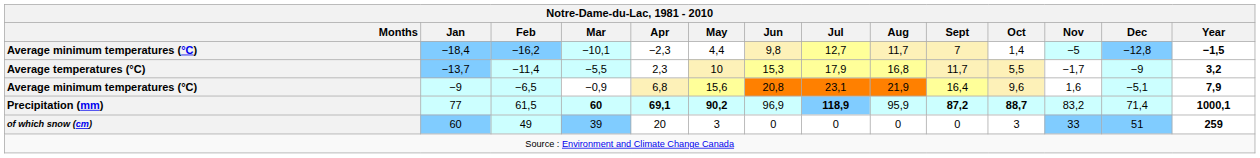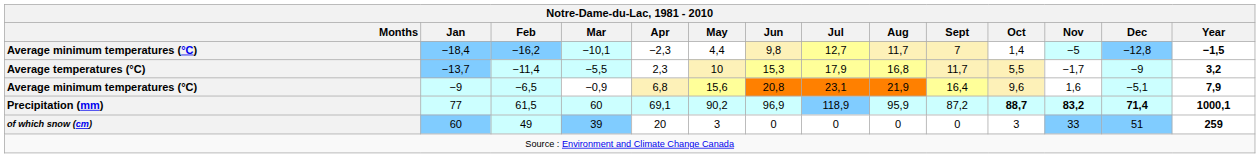77 | Mar: bold -> normal
77 | Apr: bold -> normal
77 | May: bold -> normal
77 | Jul: bold -> normal
77 | Sept: bold -> normal
77 | Nov: normal -> bold
77 | Dec: normal -> bold
